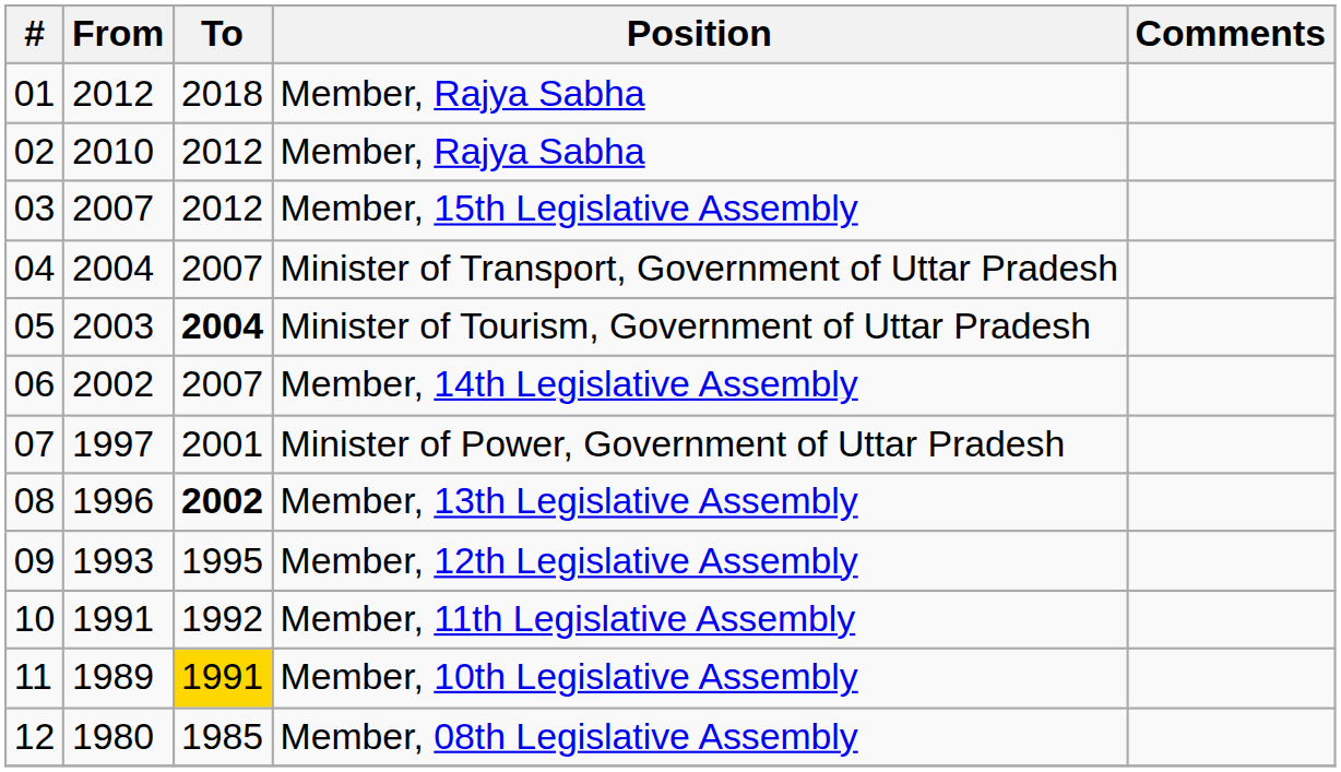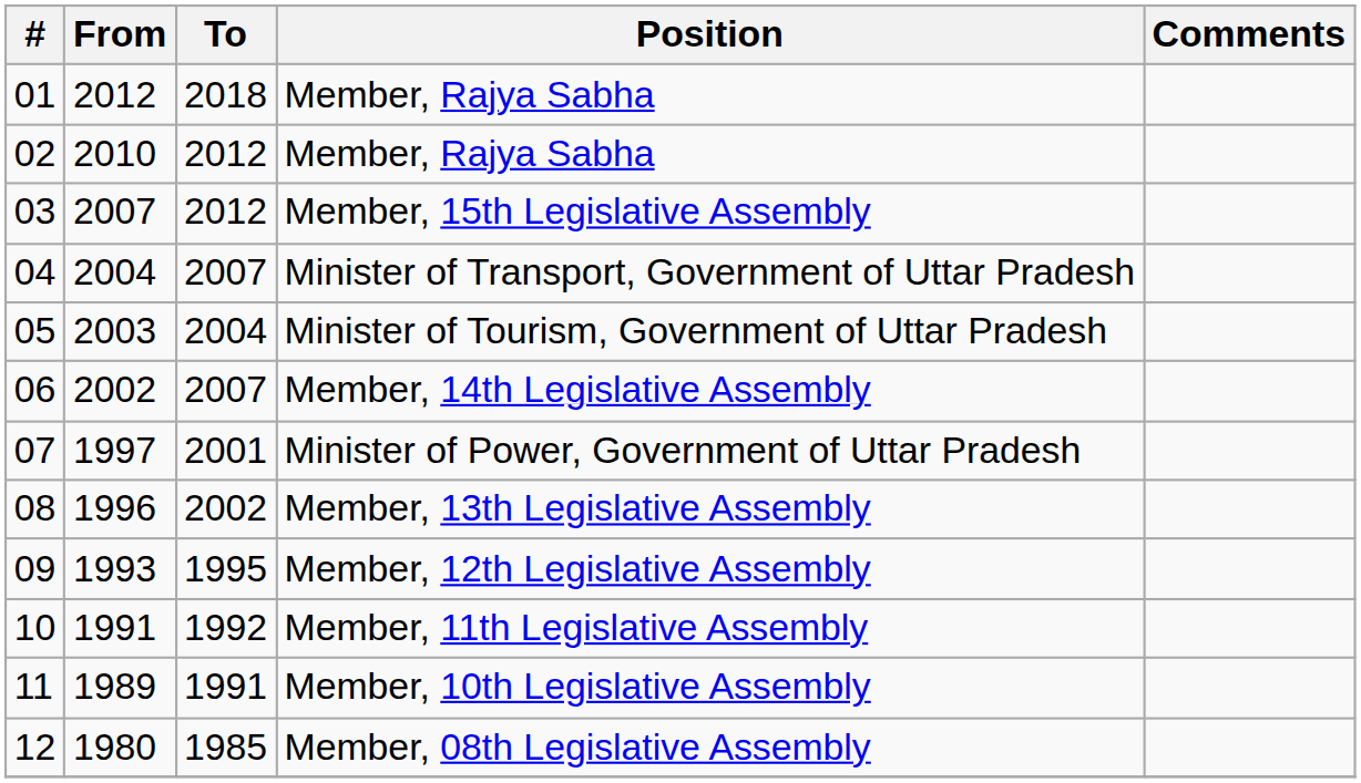Minister of Tourism, Government of Uttar Pradesh | To: bold -> normal
Member, 13th Legislative Assembly | To: bold -> normal
Member, 10th Legislative Assembly | To: gold background -> no background
